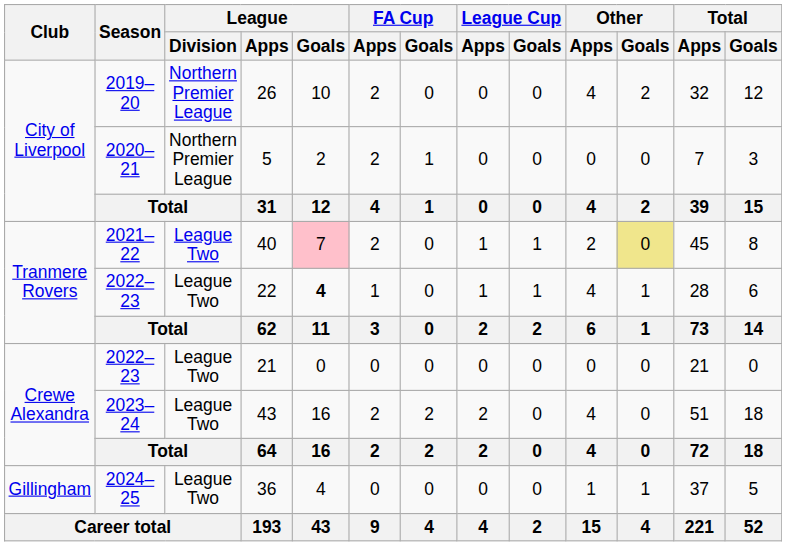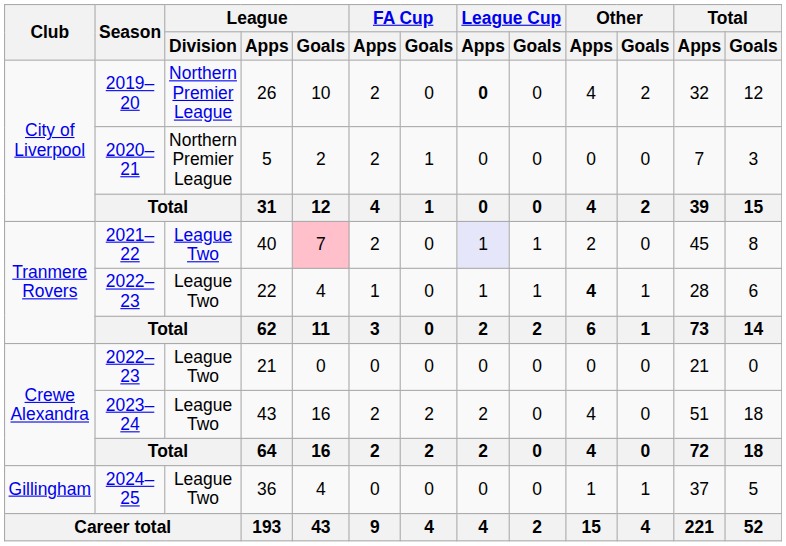26 | League Cup / Apps: normal -> bold
40 | League Cup / Apps: no background -> lavender background
40 | Other / Goals: khaki background -> no background
22 | League / Goals: bold -> normal
22 | Other / Apps: normal -> bold
